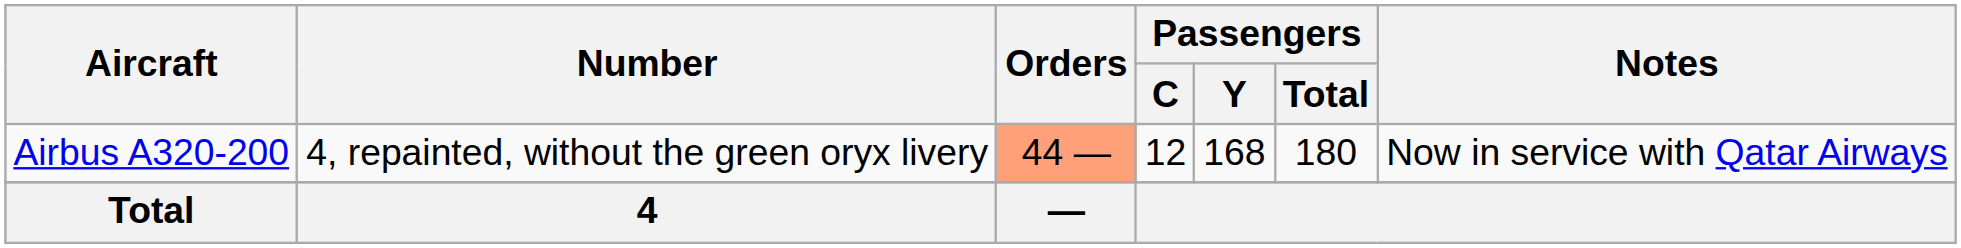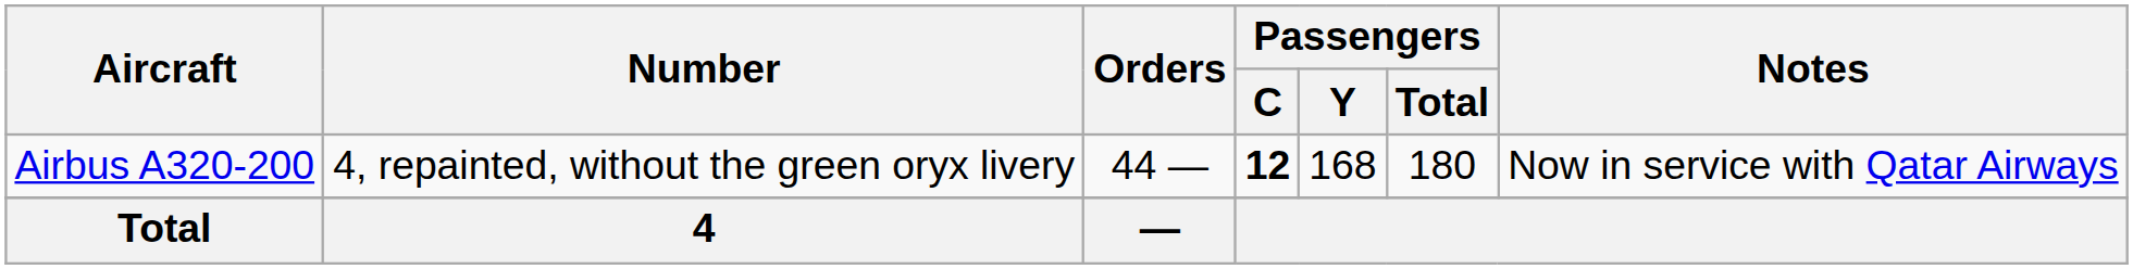Airbus A320-200 | Orders: lightsalmon background -> no background
Airbus A320-200 | Passengers / C: normal -> bold
